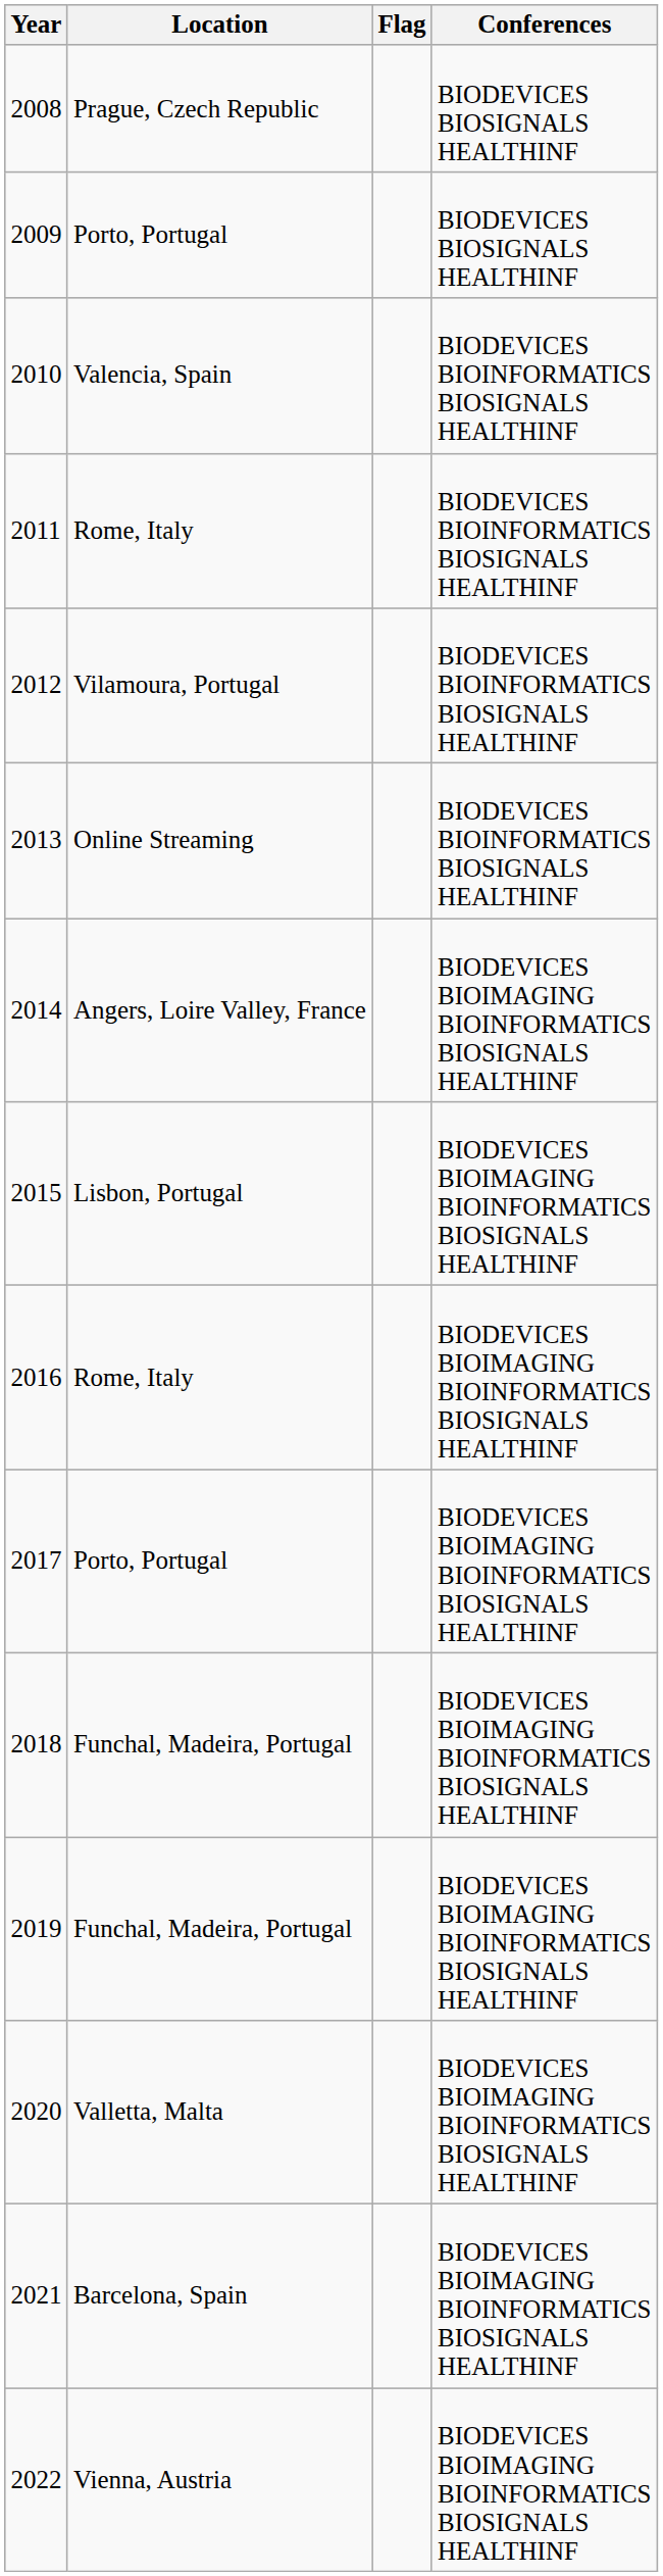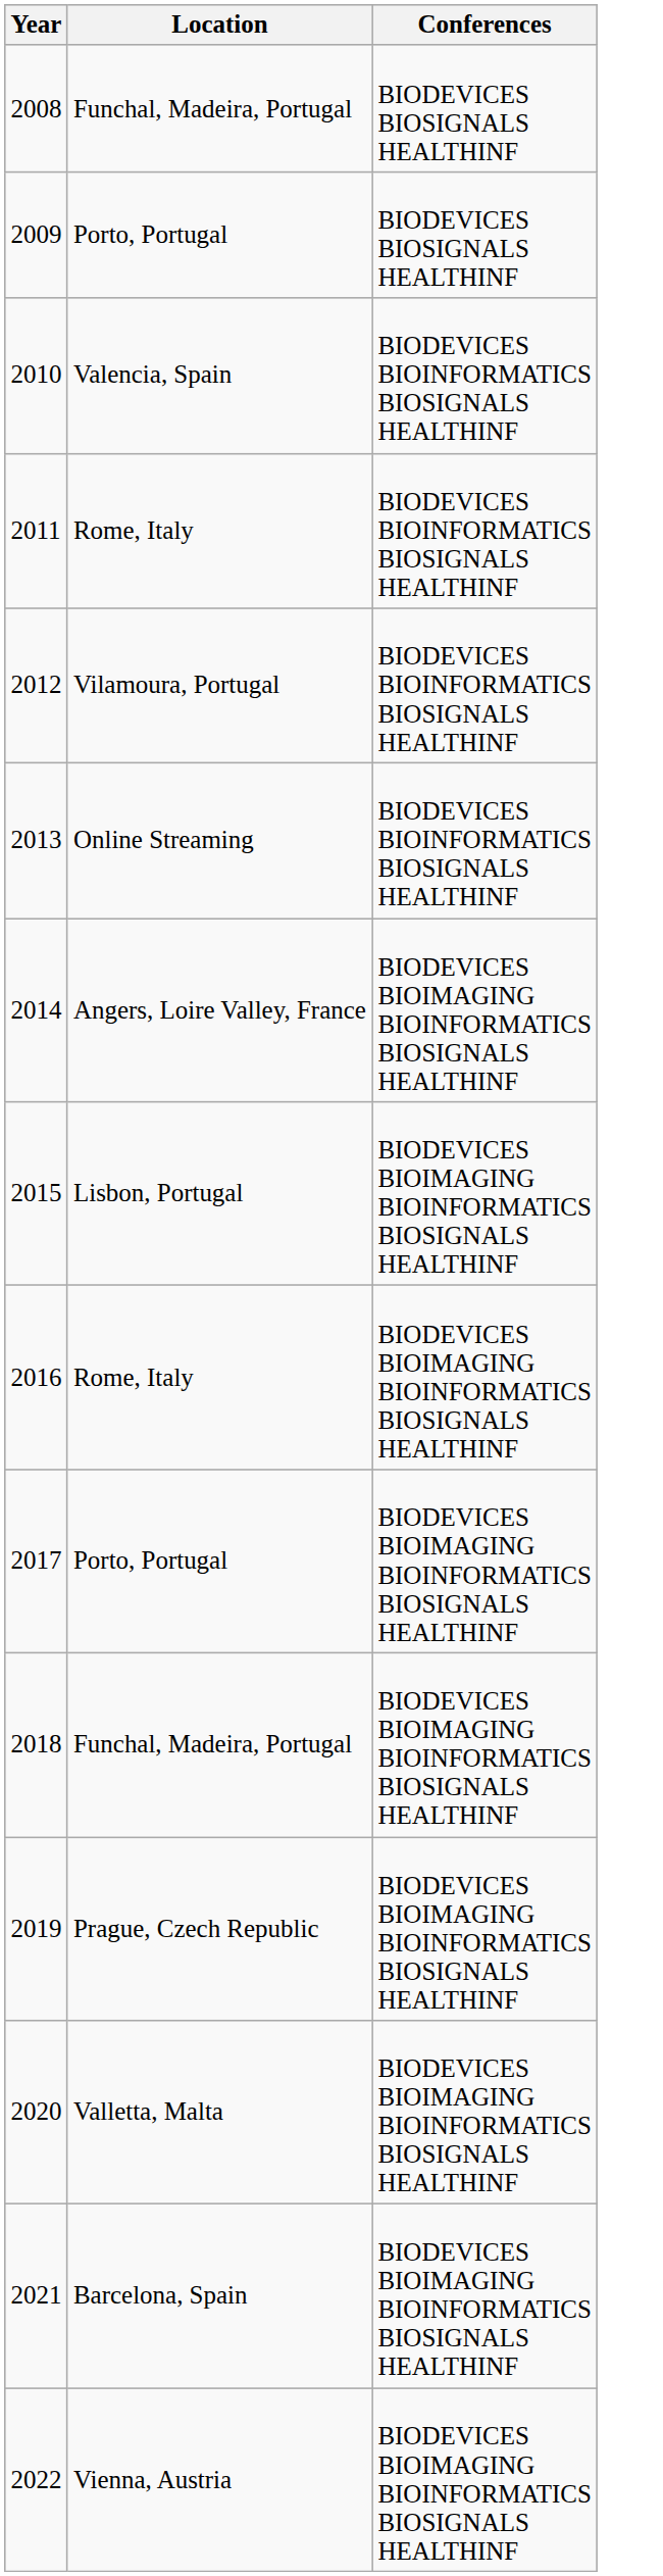- column: Flag
2008 | Location: Prague, Czech Republic -> Funchal, Madeira, Portugal
2019 | Location: Funchal, Madeira, Portugal -> Prague, Czech Republic
